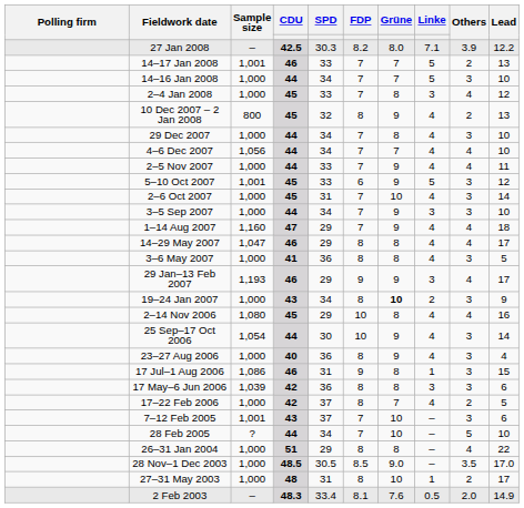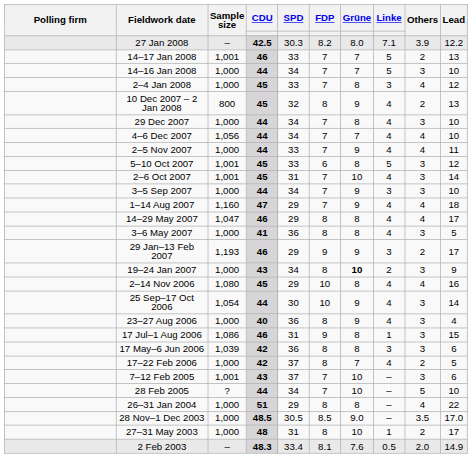5–10 Oct 2007 | Grüne: 9 -> 8
2–6 Oct 2007 | Sample size: 1,000 -> 1,001
29 Jan–13 Feb 2007 | Others: 4 -> 2
